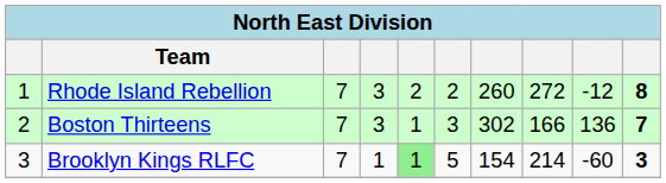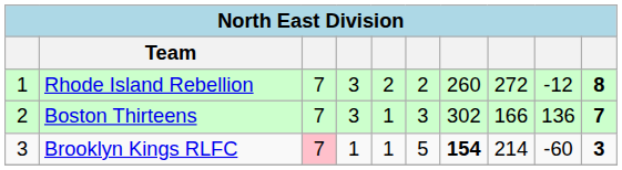Brooklyn Kings RLFC | column 3: no background -> pink background
Brooklyn Kings RLFC | column 5: lightgreen background -> no background
Brooklyn Kings RLFC | column 7: normal -> bold
